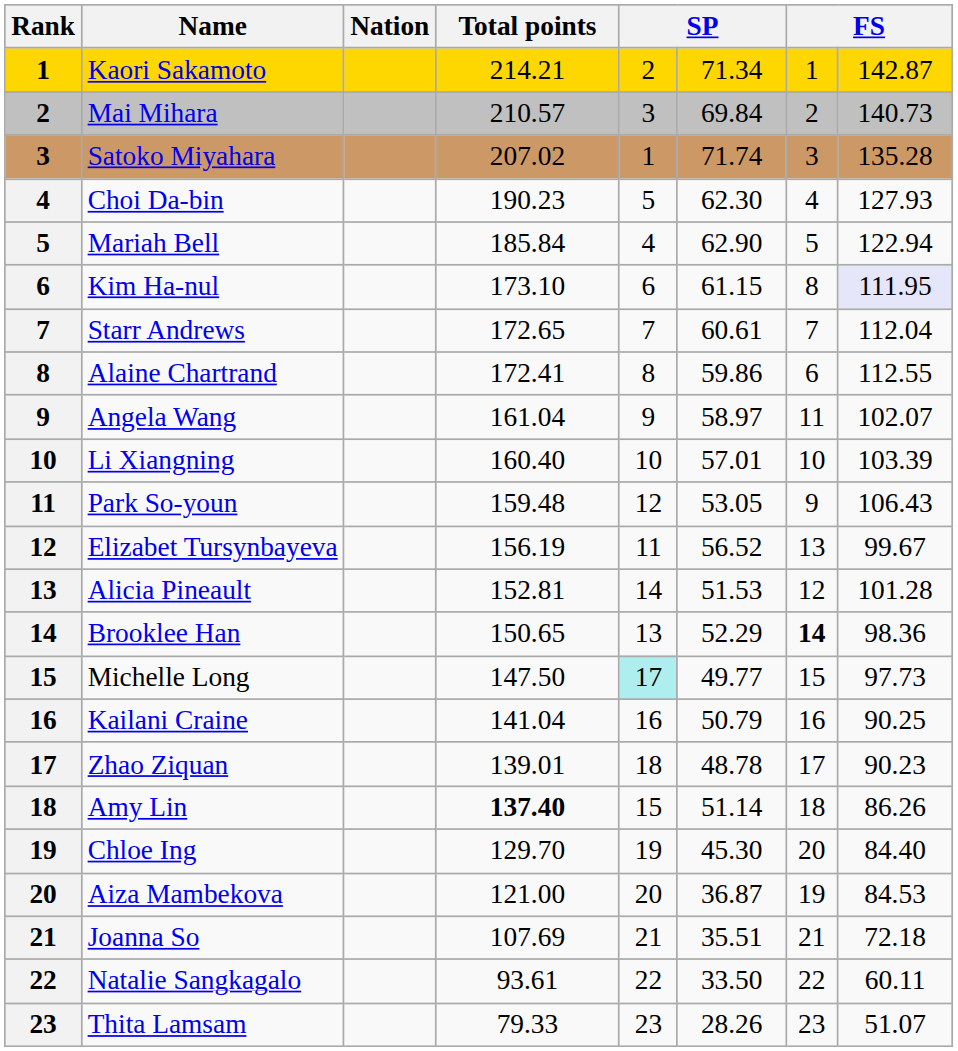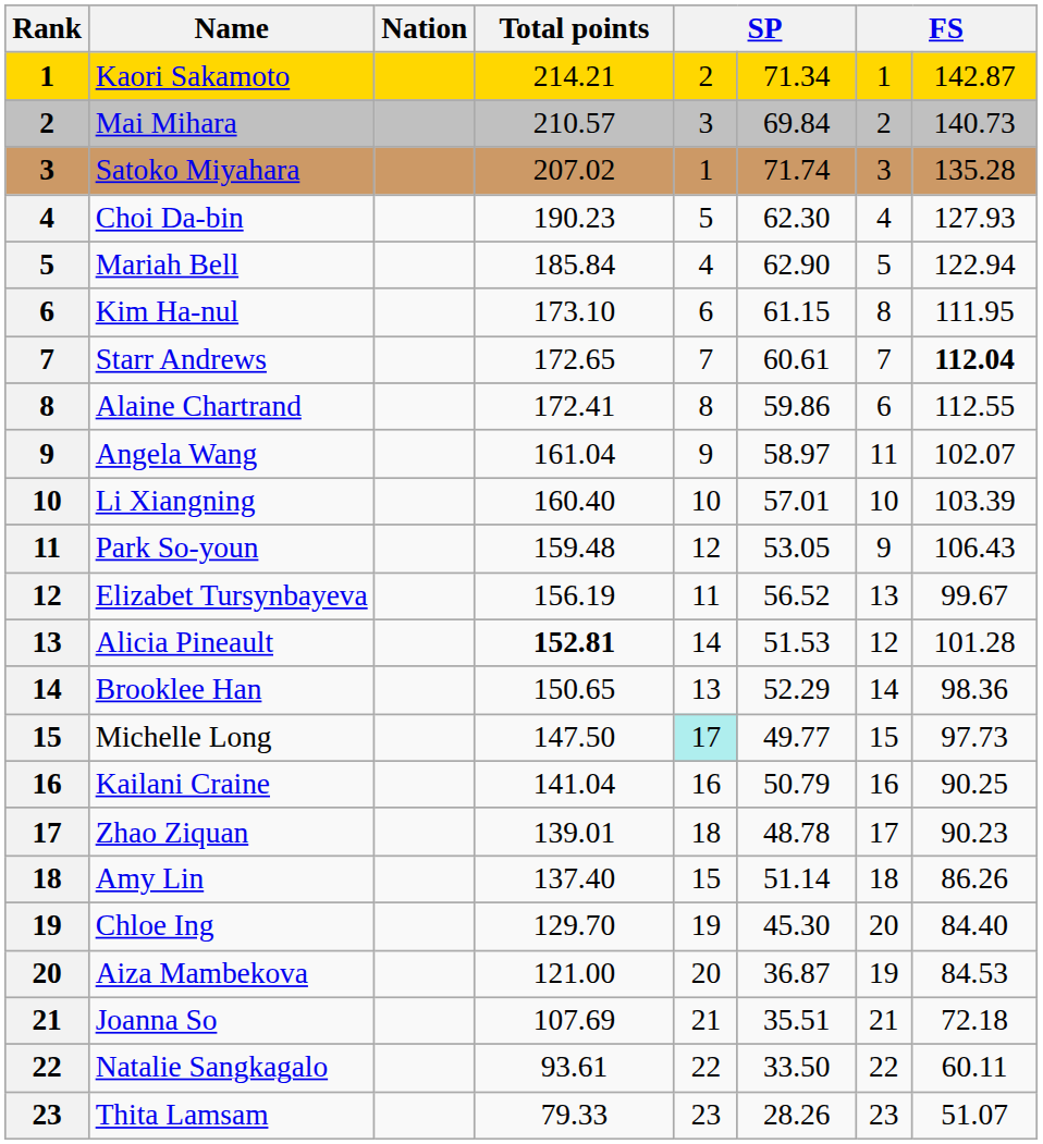Kim Ha-nul | column 8: lavender background -> no background
Starr Andrews | column 8: normal -> bold
Alicia Pineault | Total points: normal -> bold
Brooklee Han | column 7: bold -> normal
Amy Lin | Total points: bold -> normal
